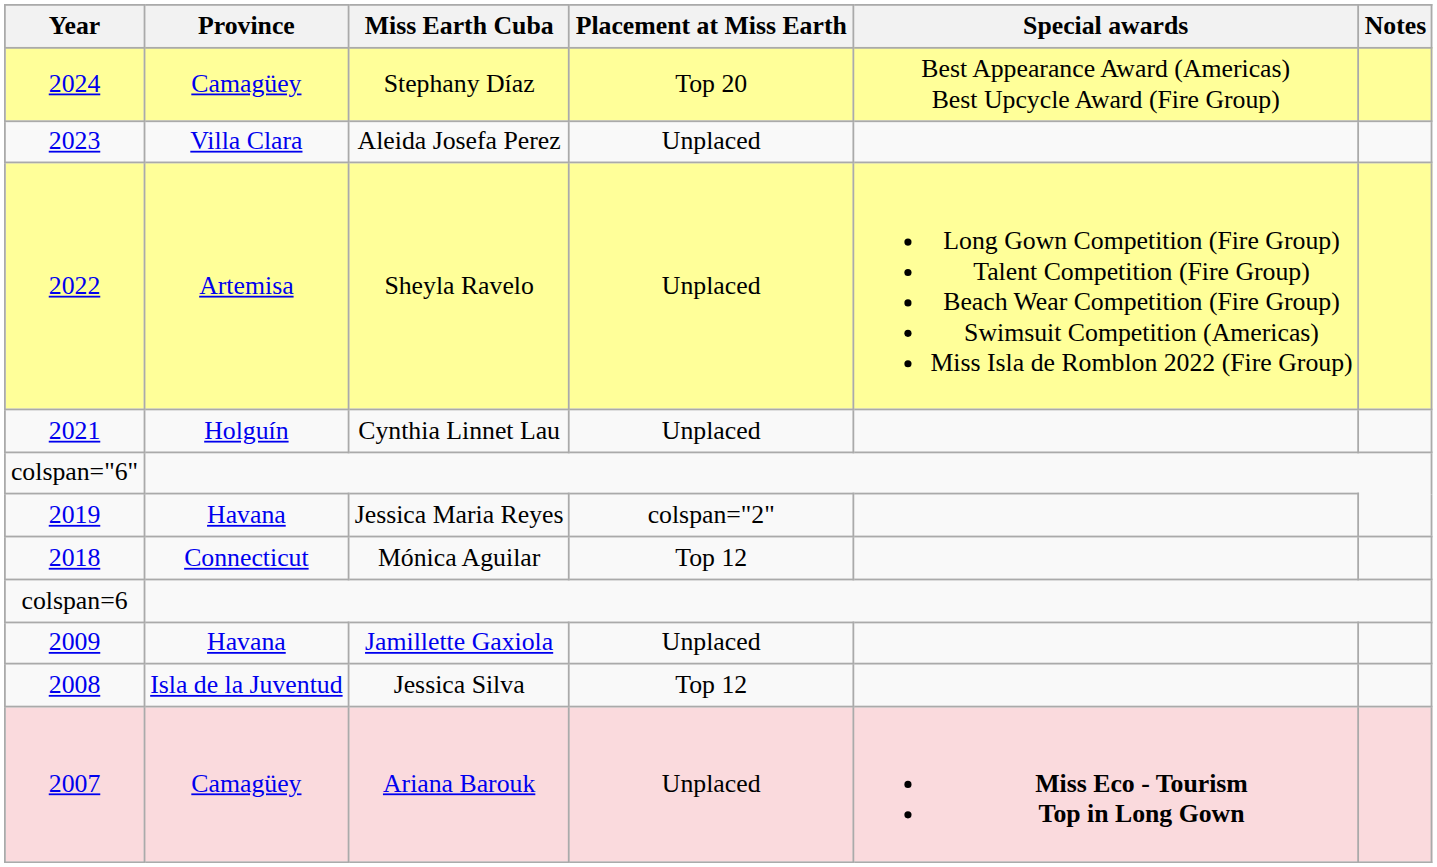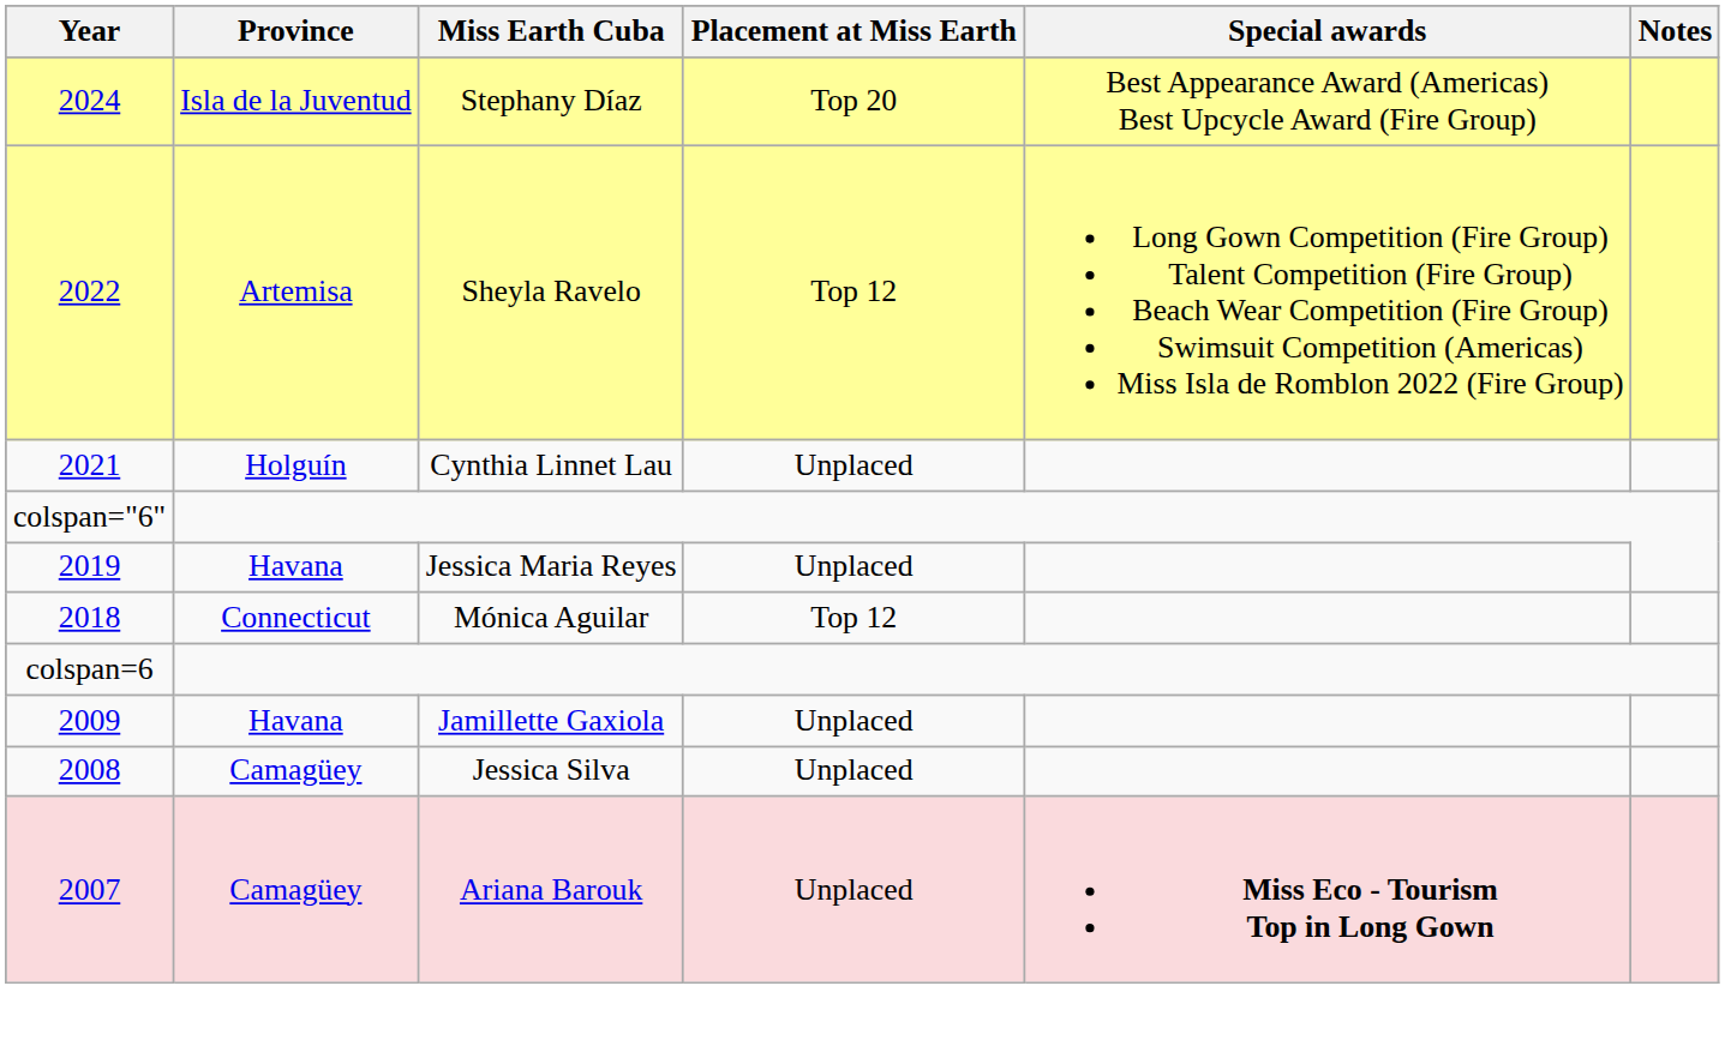Stephany Díaz | Province: Camagüey -> Isla de la Juventud
- row: 2023 | Villa Clara | Aleida Josefa Perez | Unplaced
Sheyla Ravelo | Placement at Miss Earth: Unplaced -> Top 12
Jessica Maria Reyes | Placement at Miss Earth: colspan="2" -> Unplaced
Jessica Silva | Province: Isla de la Juventud -> Camagüey
Jessica Silva | Placement at Miss Earth: Top 12 -> Unplaced
